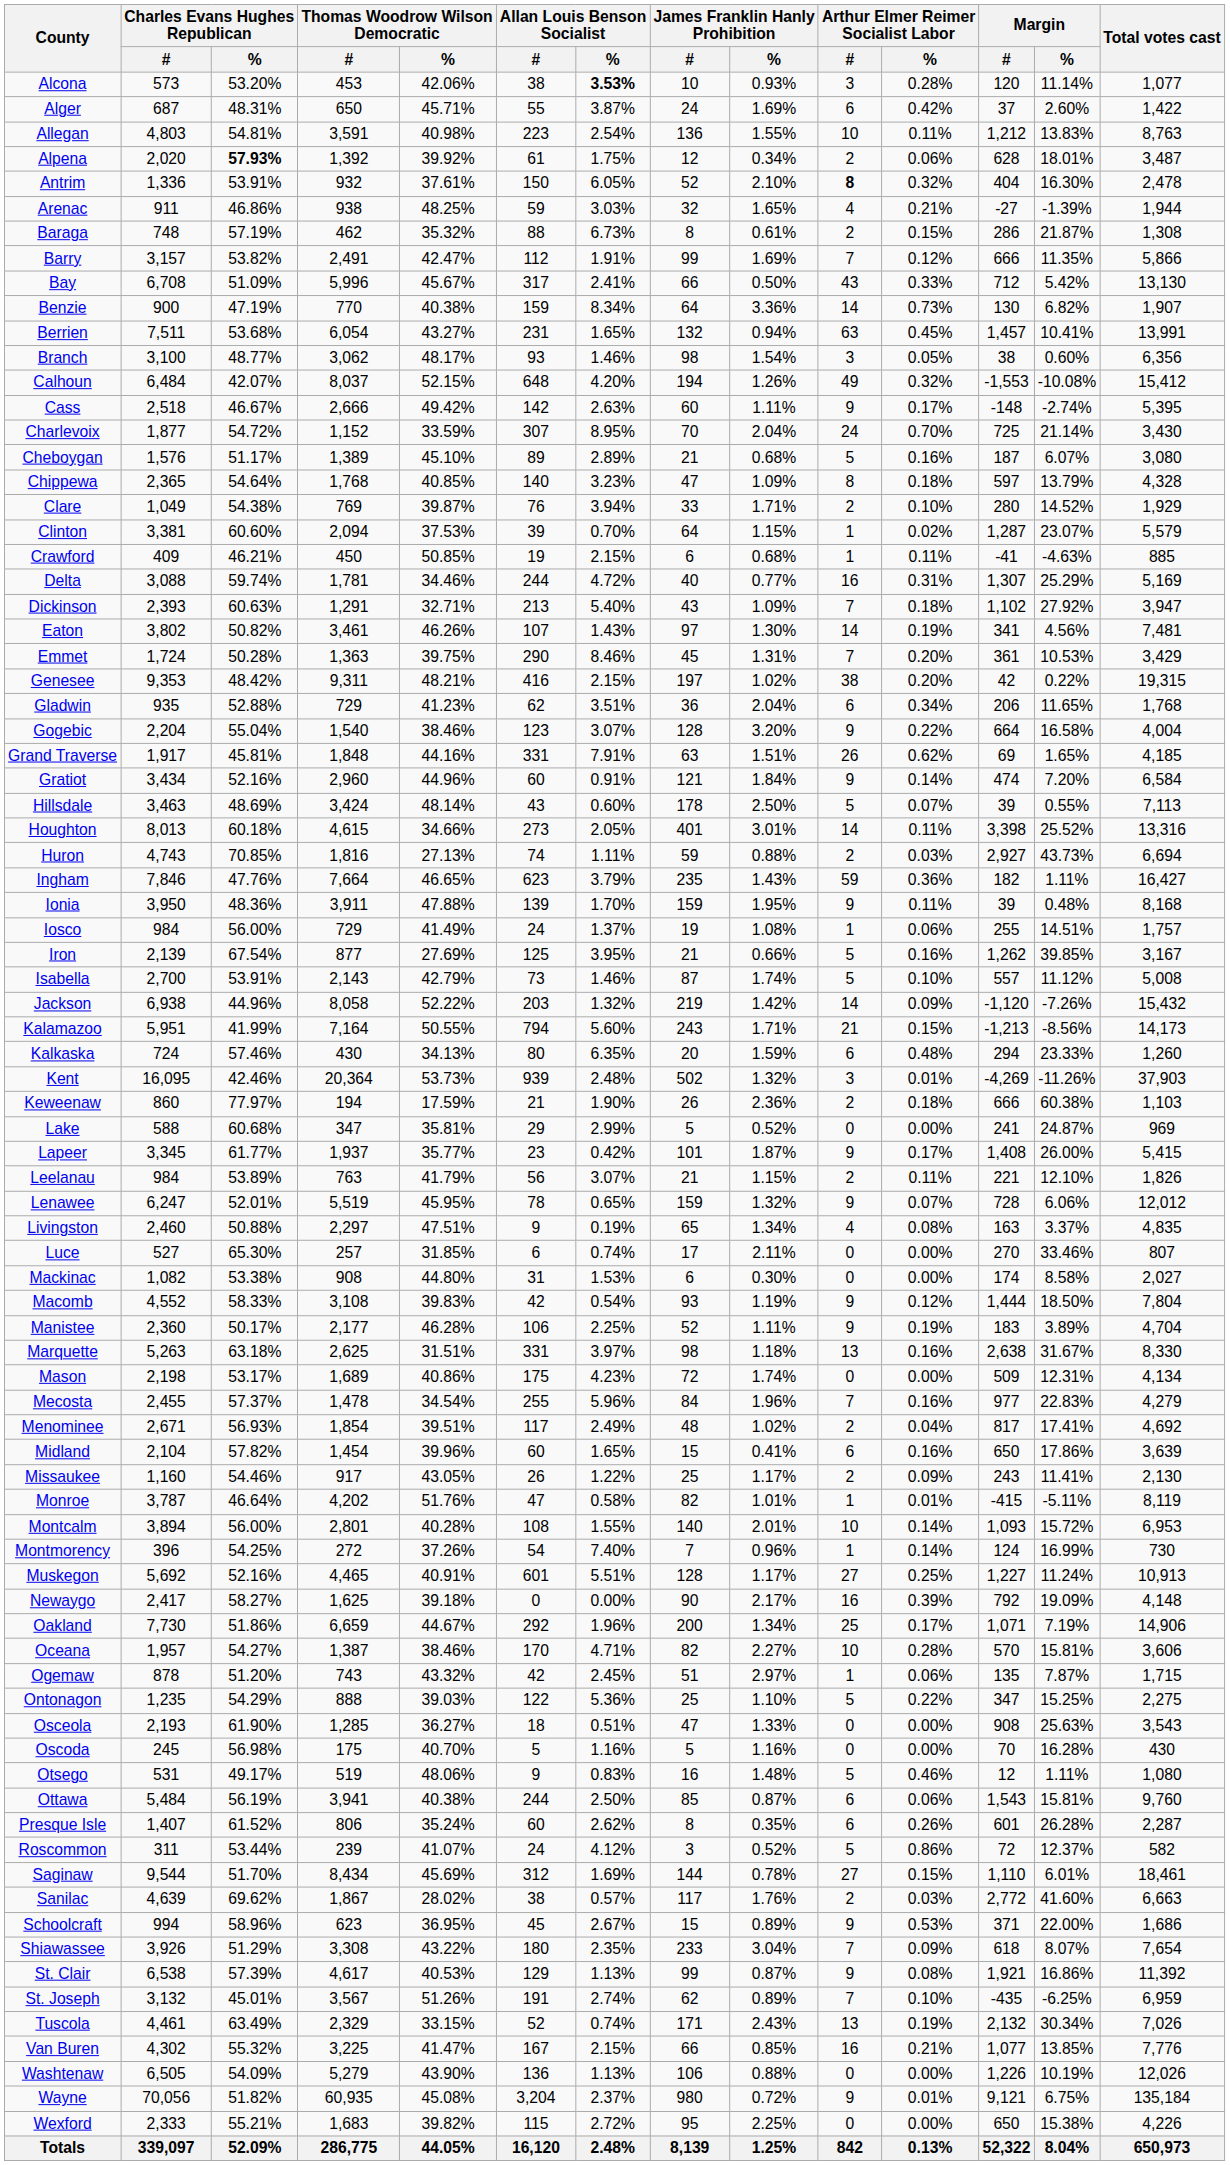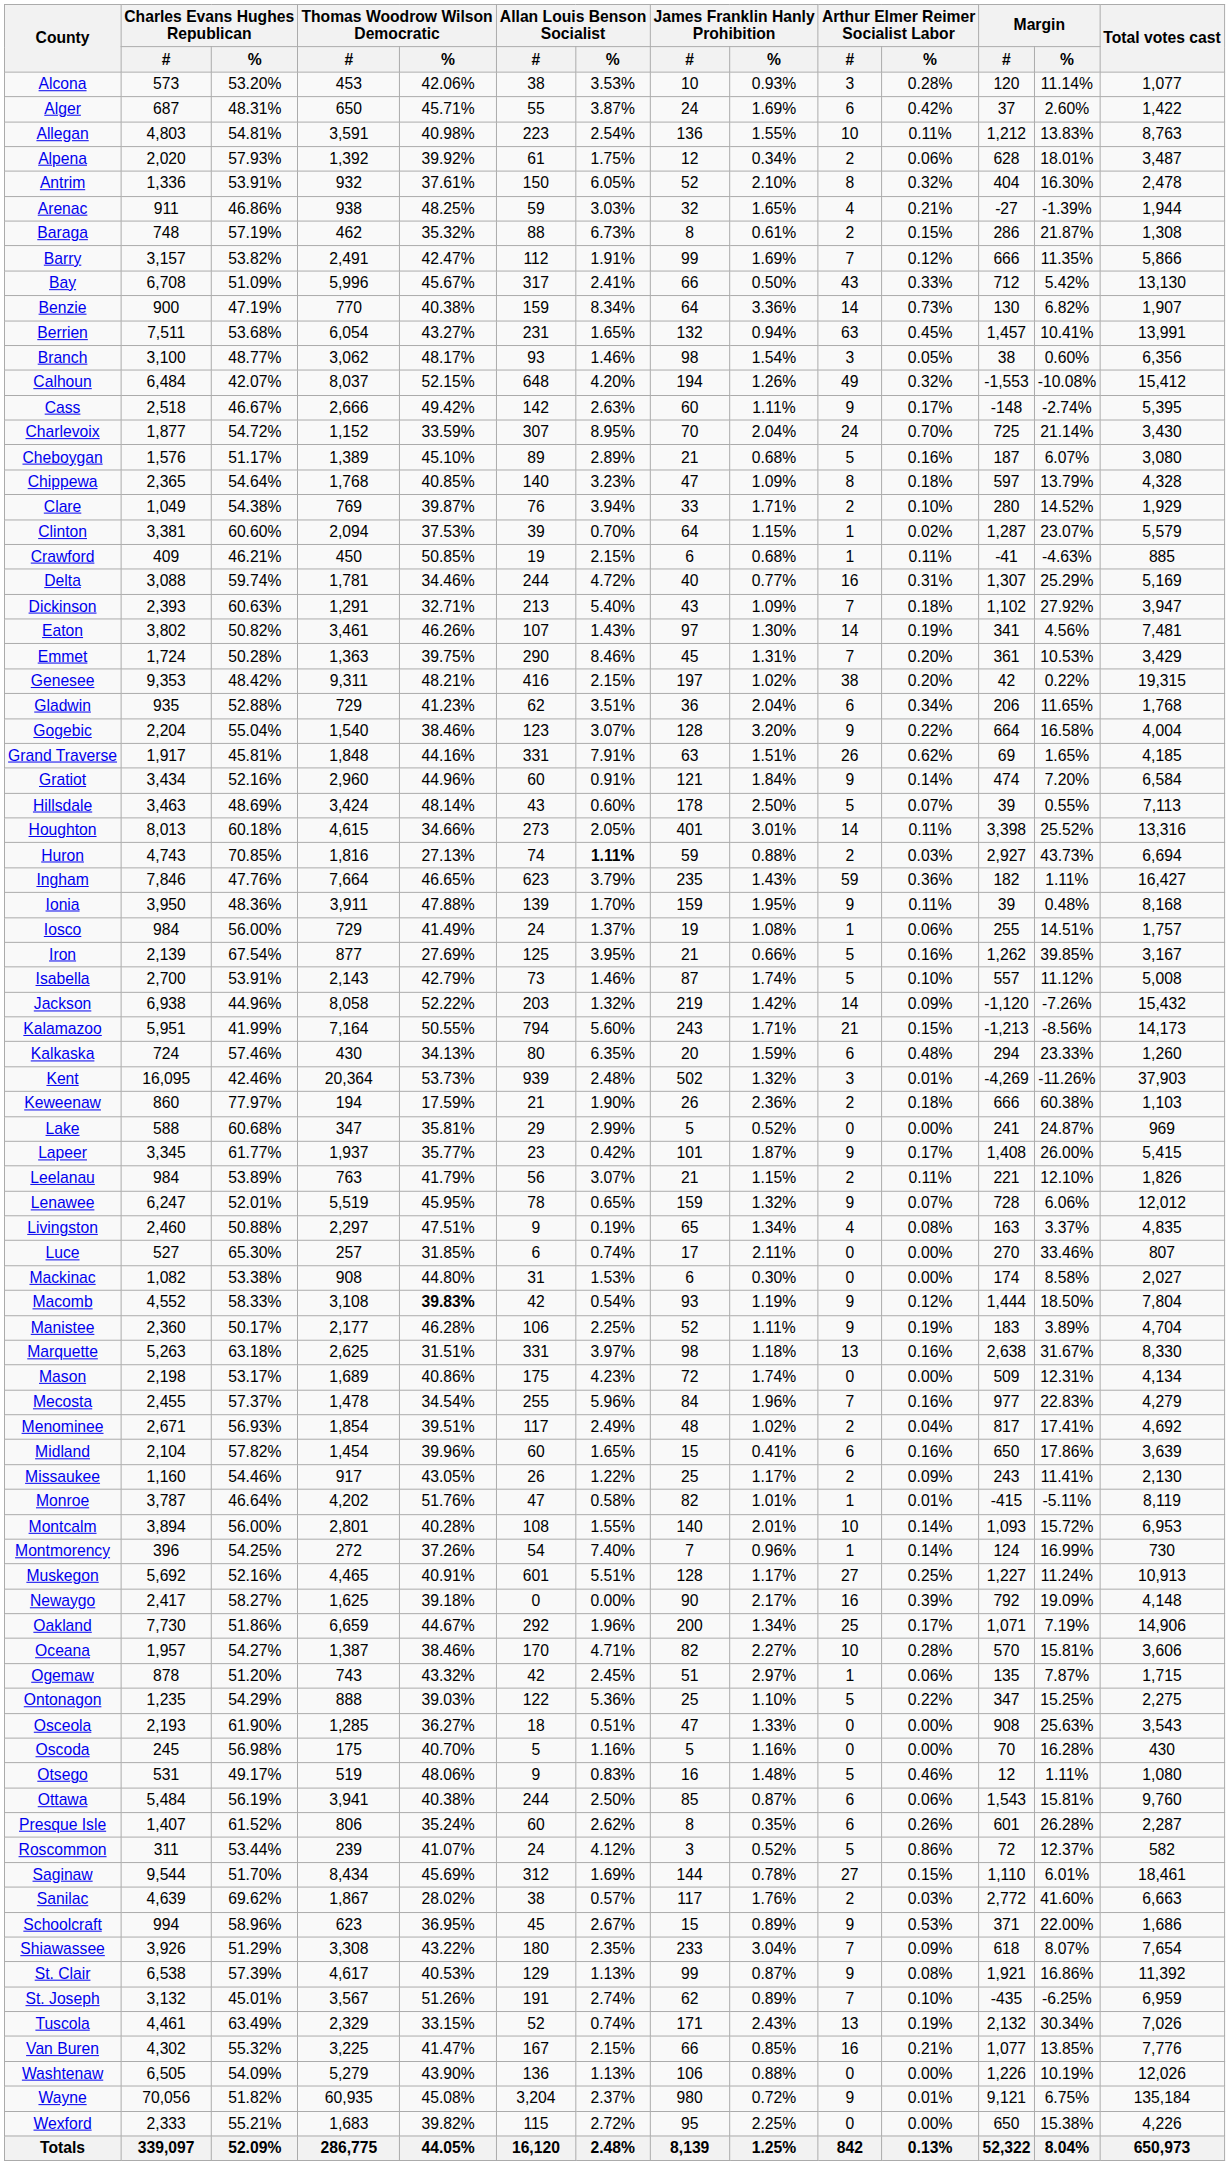Alcona | Allan Louis Benson Socialist / %: bold -> normal
Alpena | Charles Evans Hughes Republican / %: bold -> normal
Antrim | Arthur Elmer Reimer Socialist Labor / #: bold -> normal
Huron | Allan Louis Benson Socialist / %: normal -> bold
Macomb | Thomas Woodrow Wilson Democratic / %: normal -> bold
